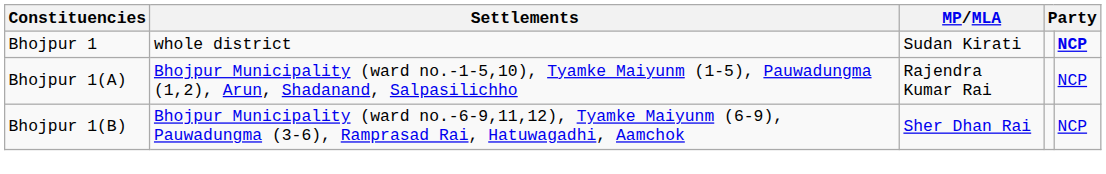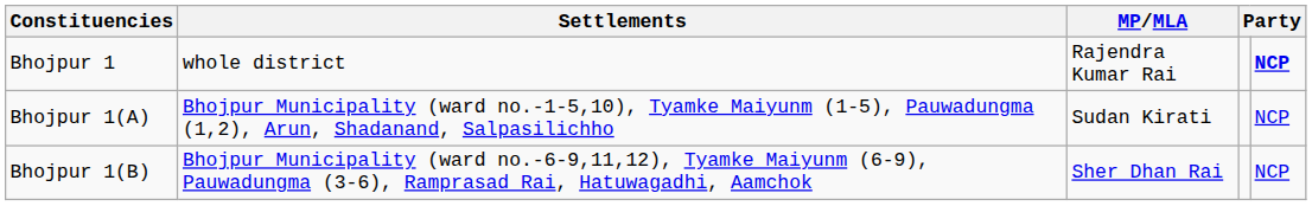Bhojpur 1 | MP/MLA: Sudan Kirati -> Rajendra Kumar Rai
Bhojpur 1(A) | MP/MLA: Rajendra Kumar Rai -> Sudan Kirati
